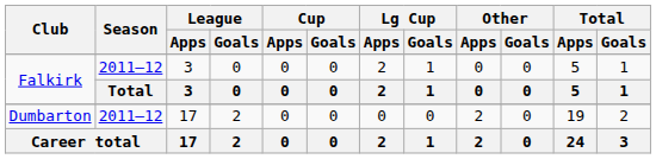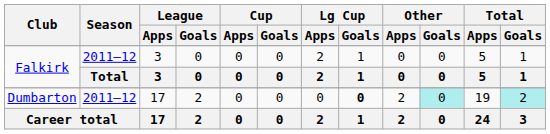Dumbarton | Lg Cup / Goals: normal -> bold
Dumbarton | Other / Goals: no background -> paleturquoise background
Dumbarton | Total / Goals: no background -> paleturquoise background
